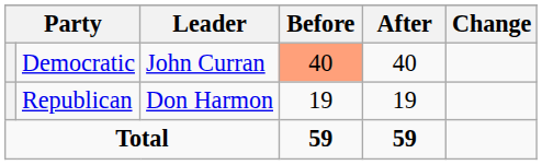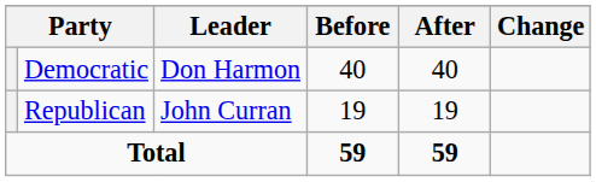Democratic | Leader: John Curran -> Don Harmon
Democratic | Before: lightsalmon background -> no background
Republican | Leader: Don Harmon -> John Curran
